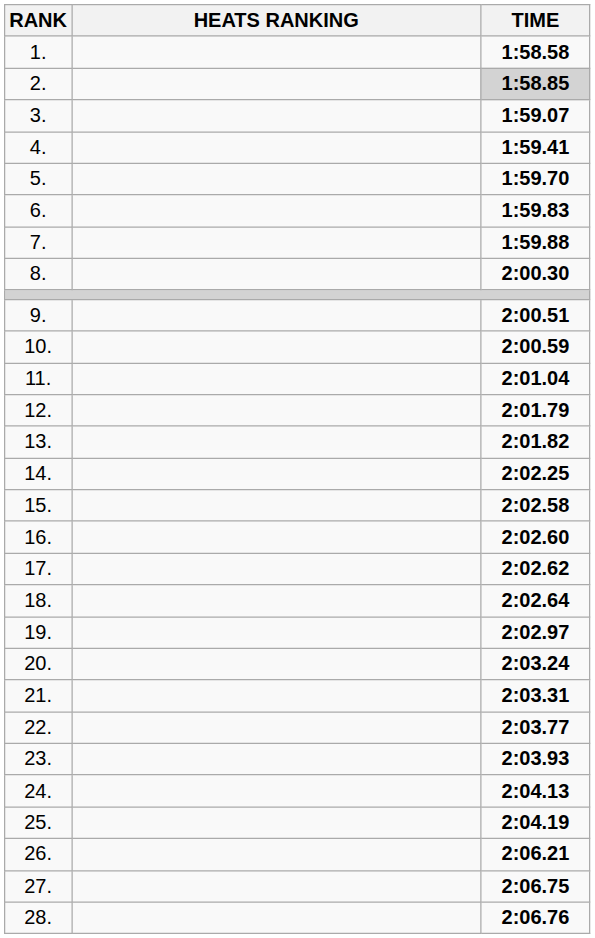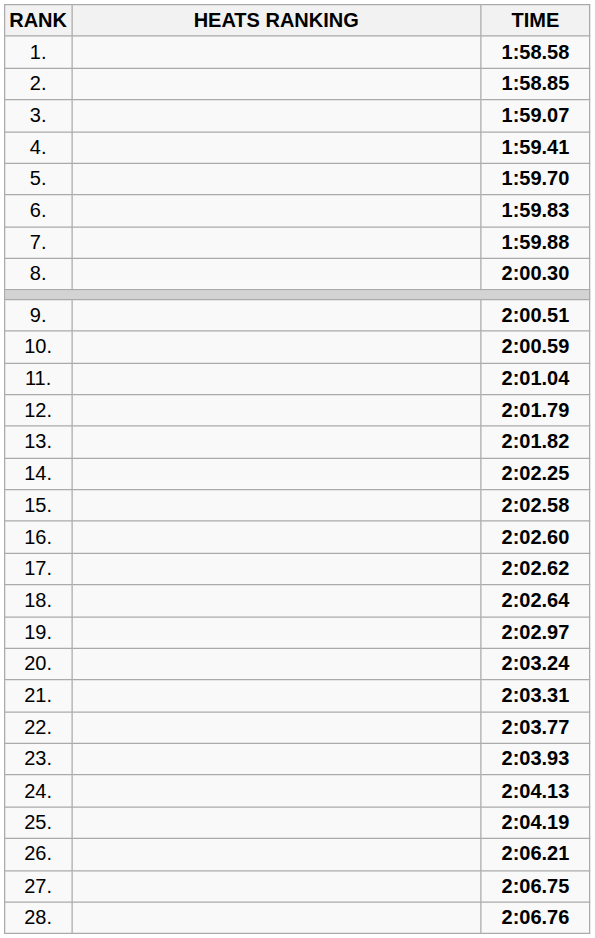2. | TIME: lightgrey background -> no background
